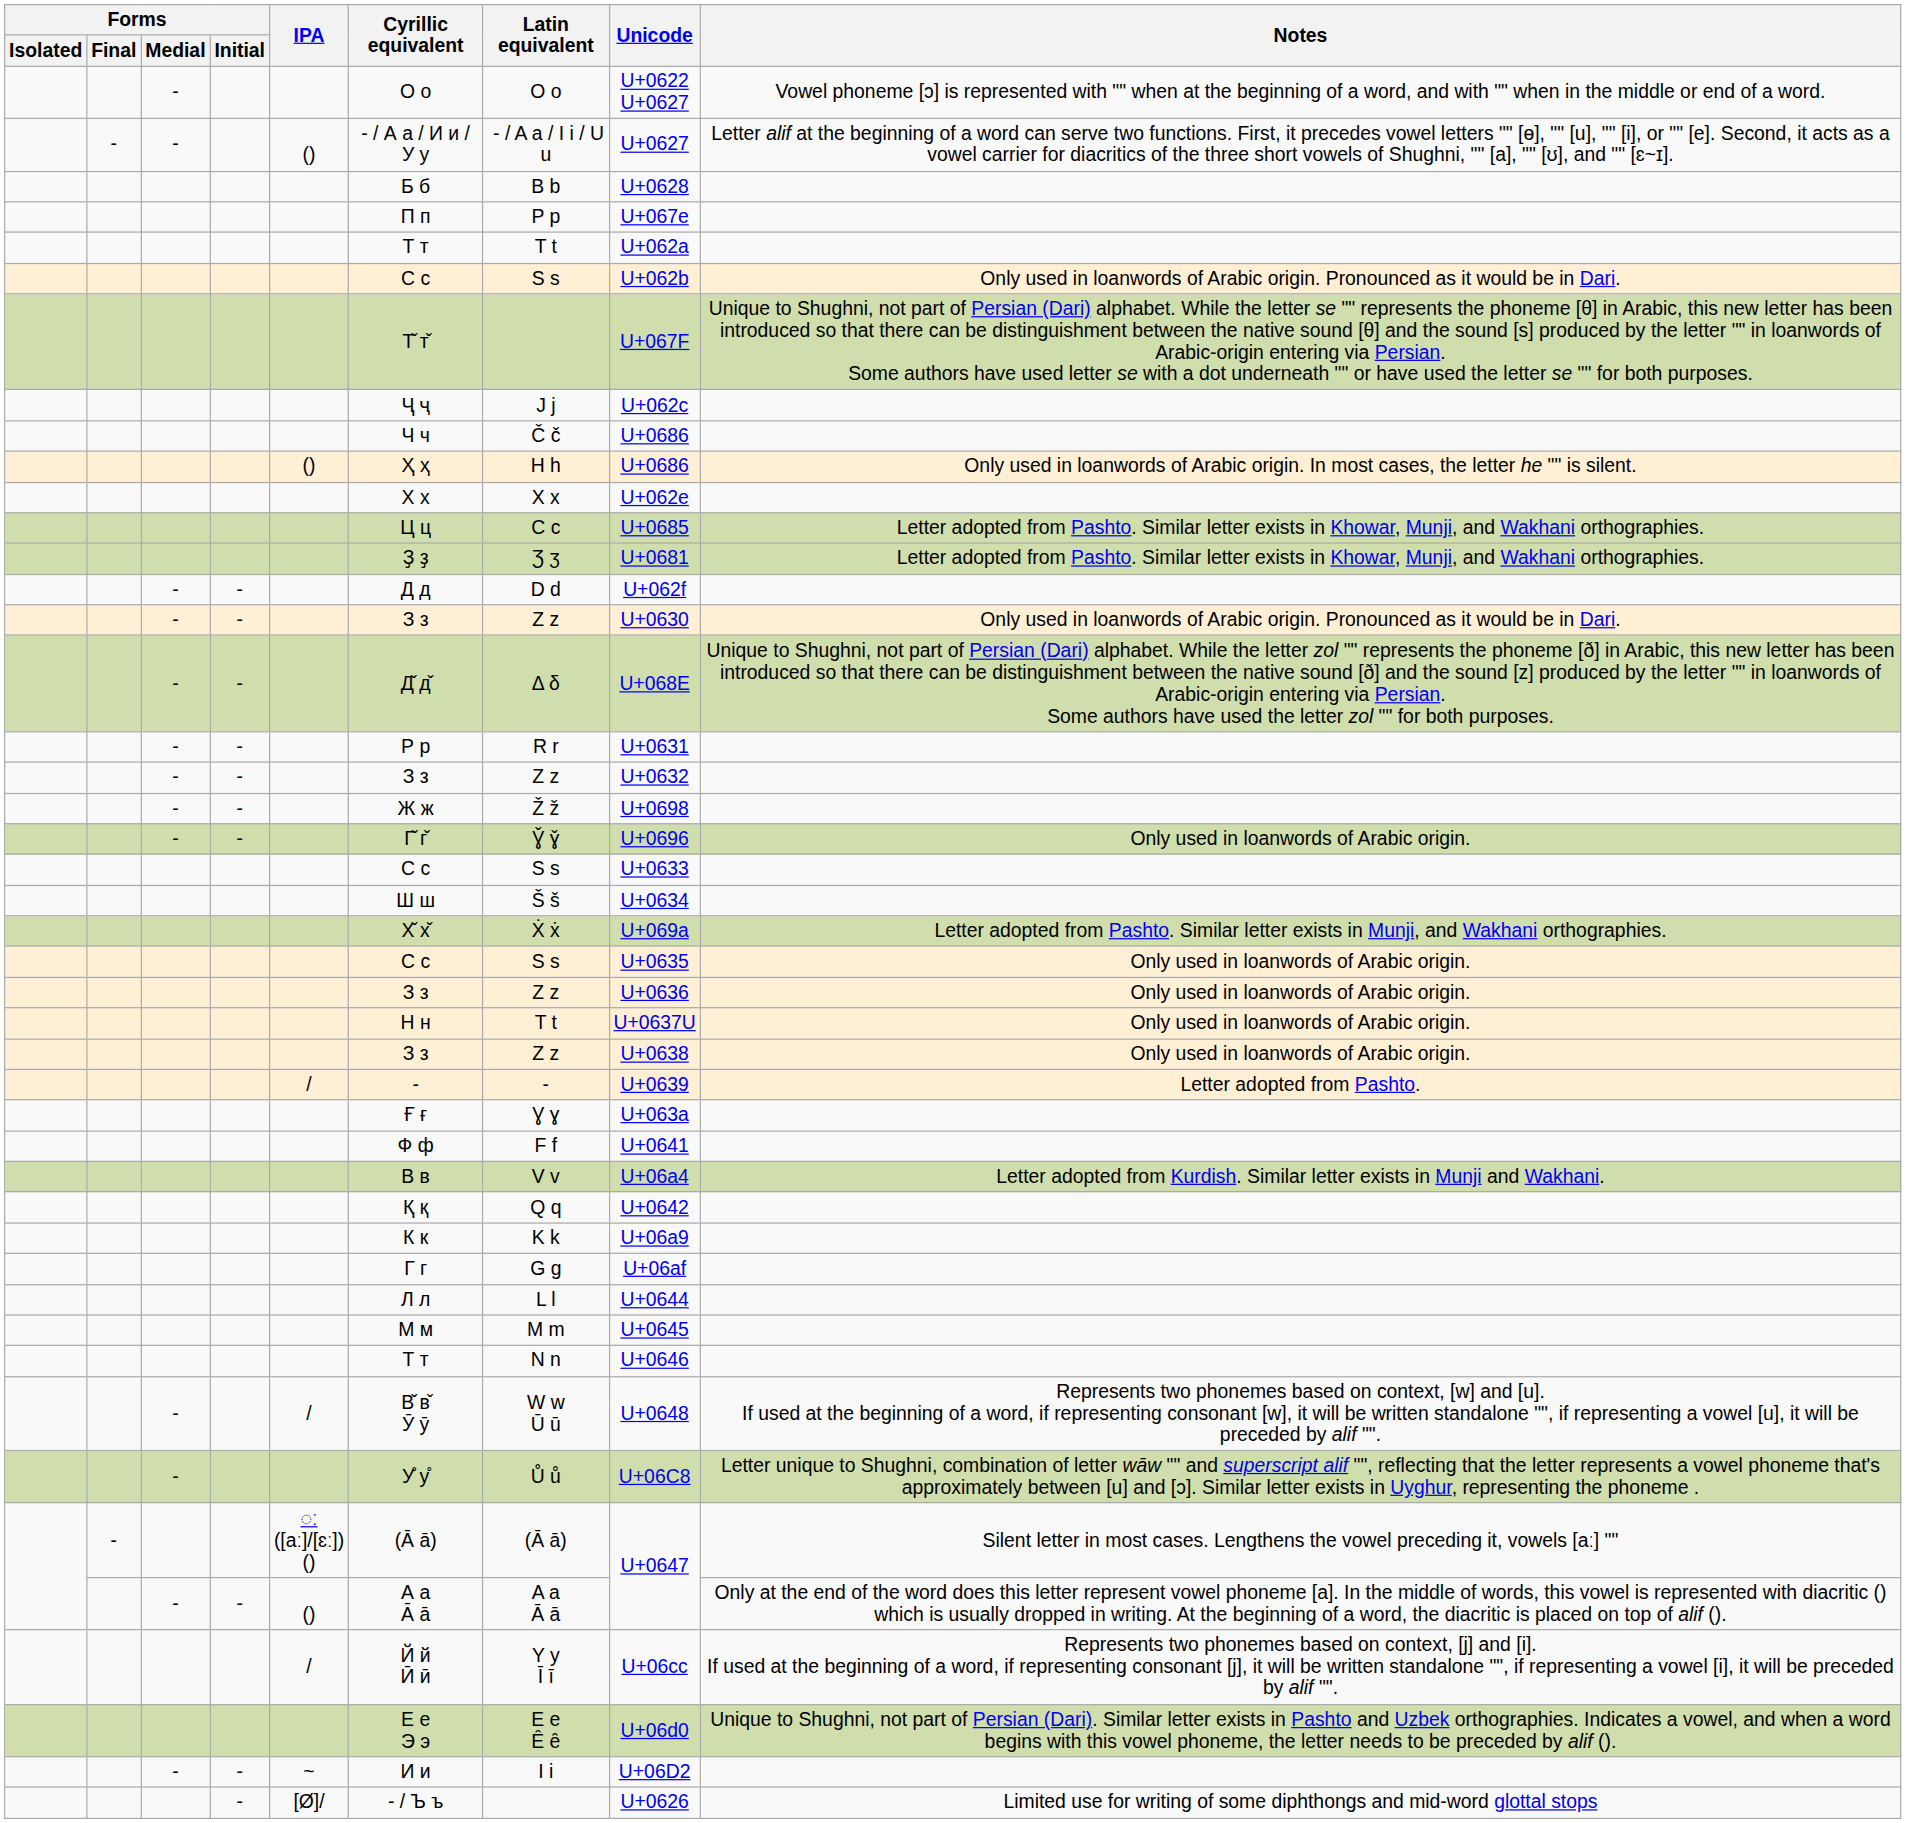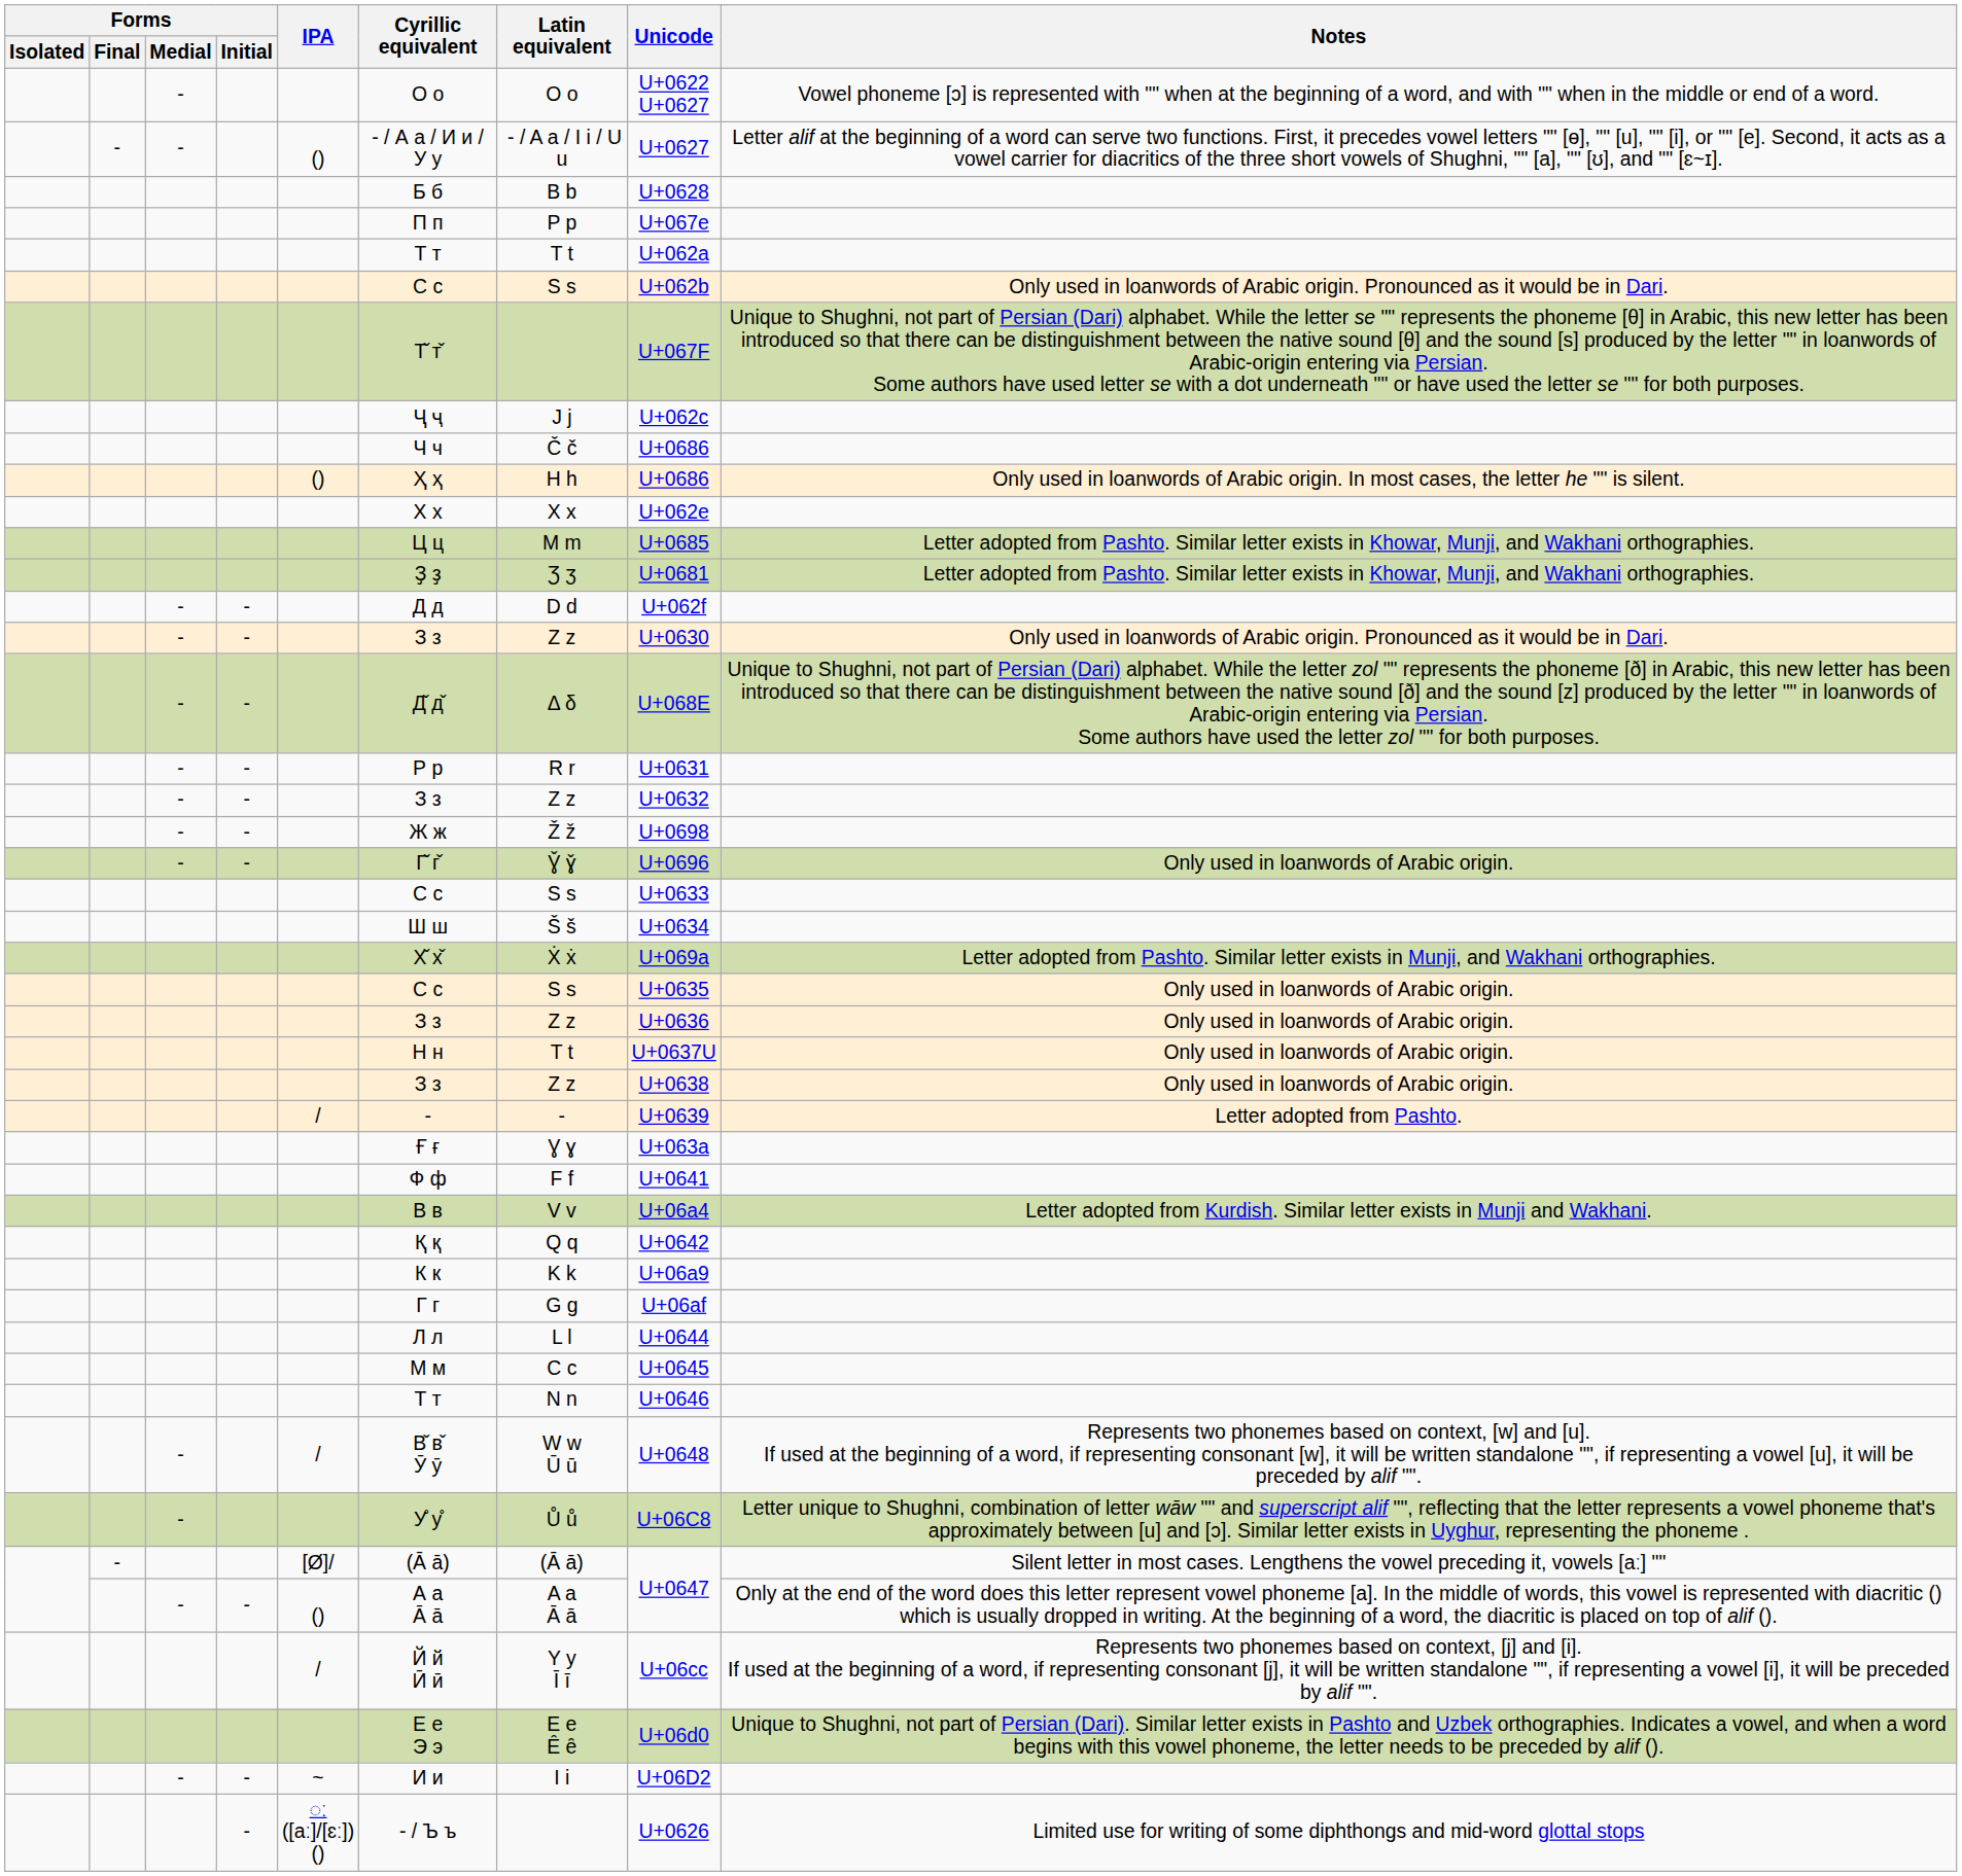row 14 | Latin equivalent: C c -> M m
row 38 | Latin equivalent: M m -> C c
row 42 | IPA: ◌ː ([aː]/[ɛː]) () -> [Ø]/
row 47 | IPA: [Ø]/ -> ◌ː ([aː]/[ɛː]) ()
